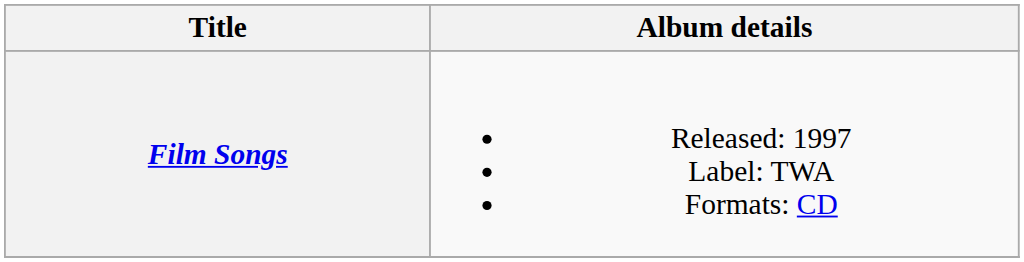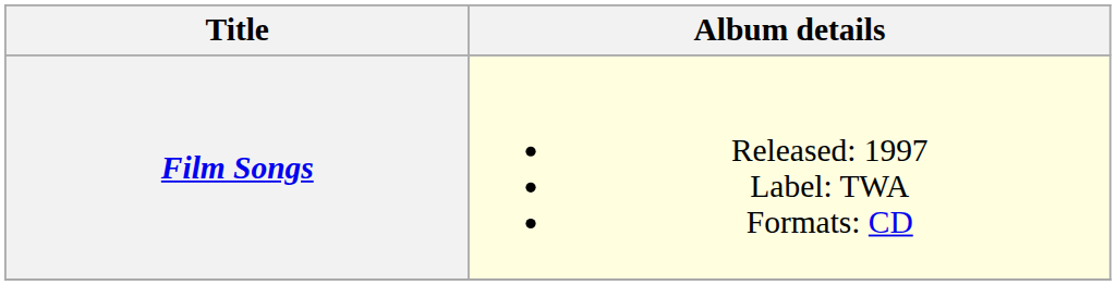Film Songs | Album details: no background -> lightyellow background
